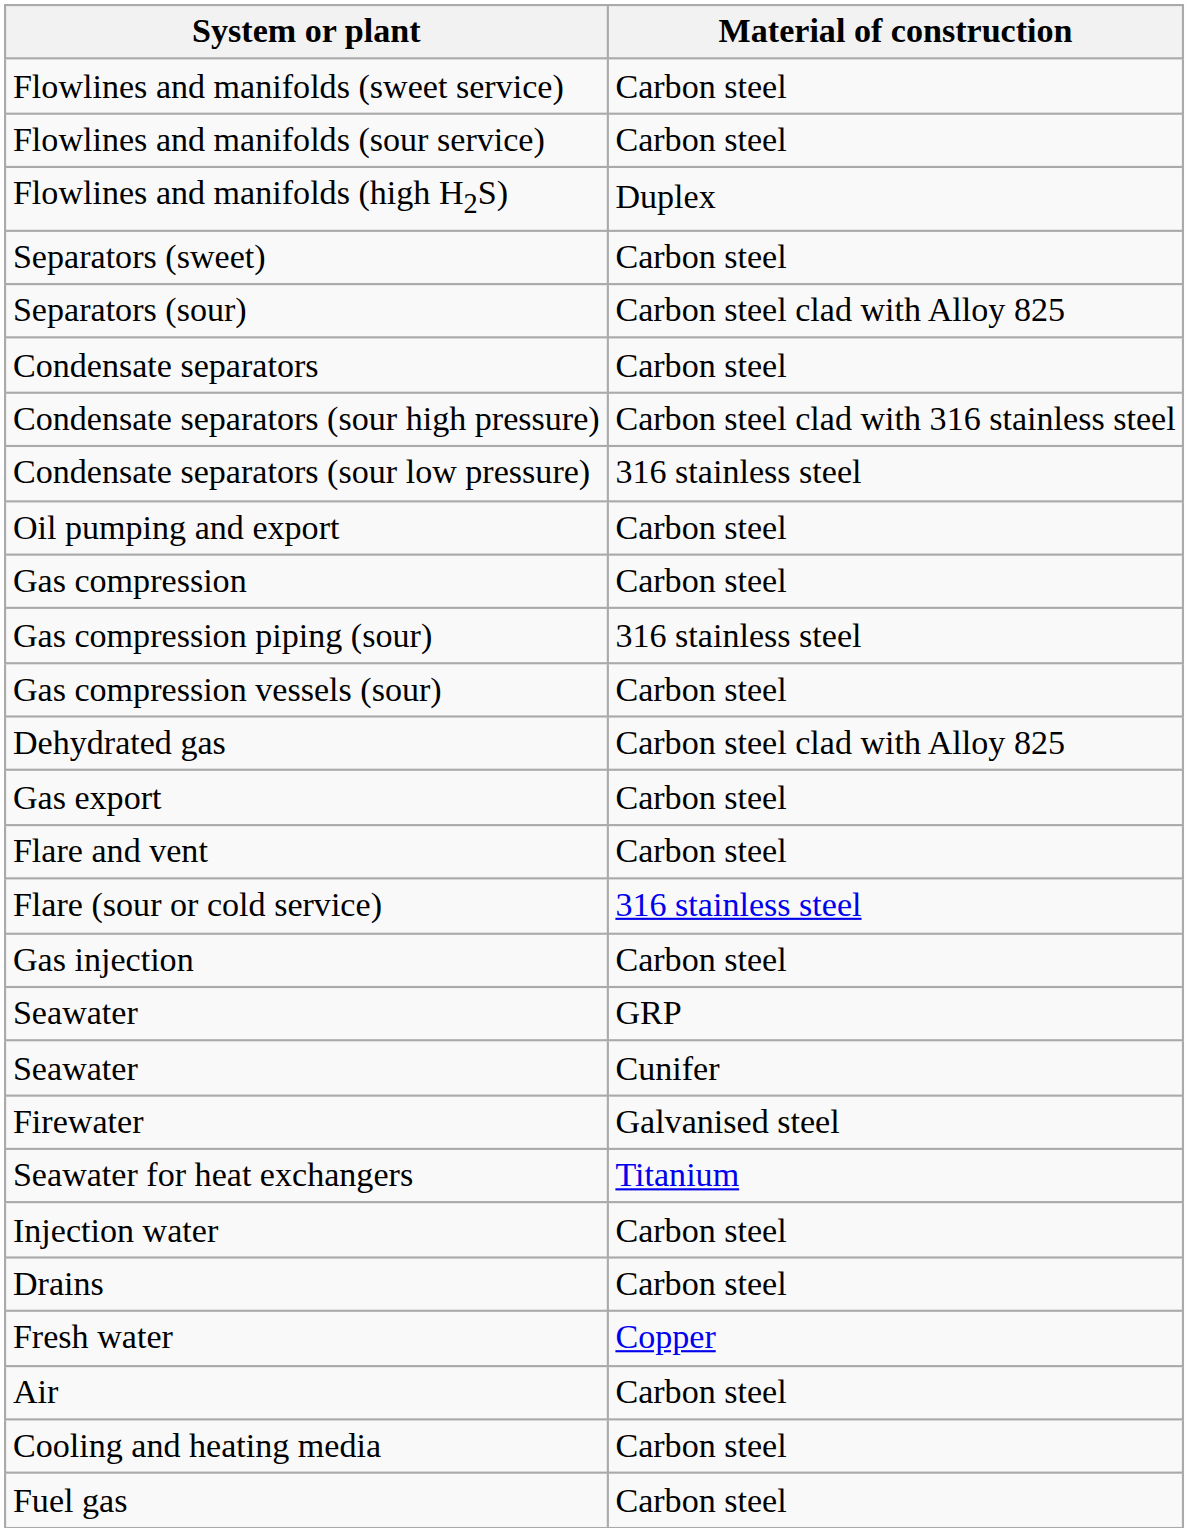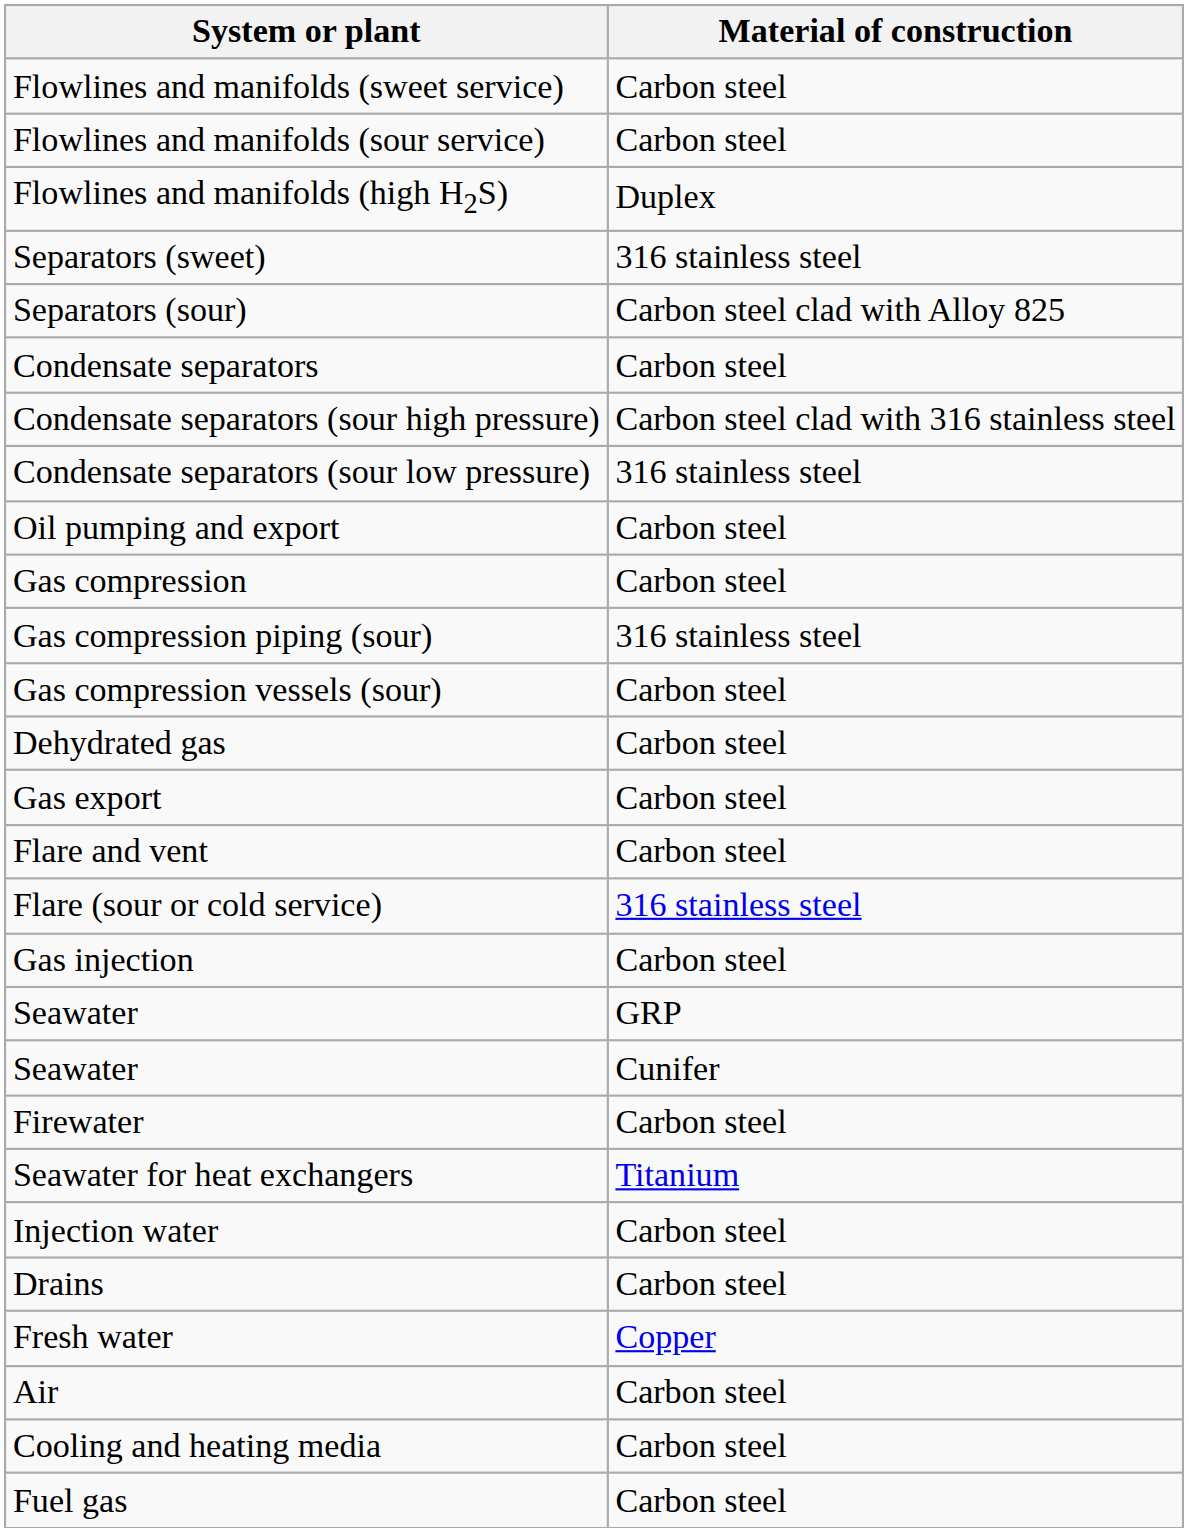row 5 | Material of construction: Carbon steel -> 316 stainless steel
row 14 | Material of construction: Carbon steel clad with Alloy 825 -> Carbon steel
row 21 | Material of construction: Galvanised steel -> Carbon steel
